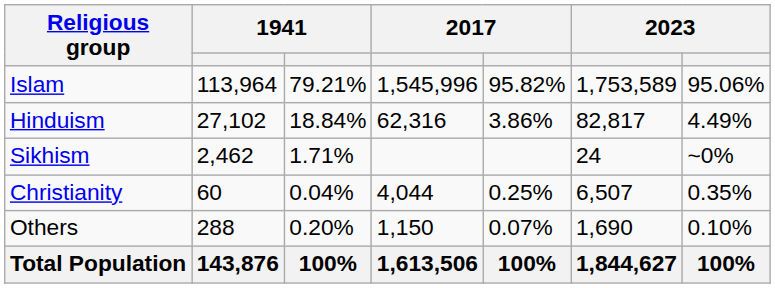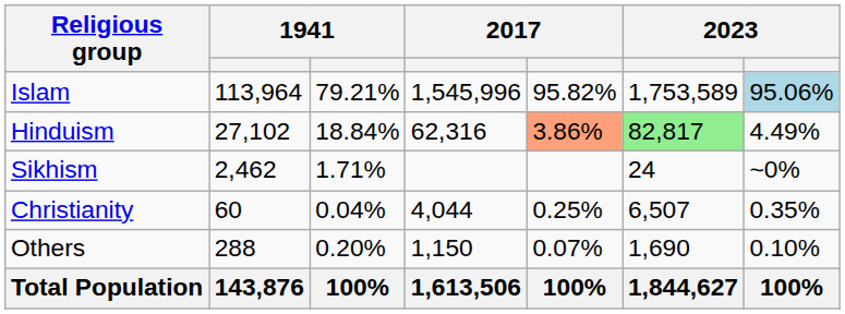Islam | column 7: no background -> lightblue background
Hinduism | column 5: no background -> lightsalmon background
Hinduism | column 6: no background -> lightgreen background
